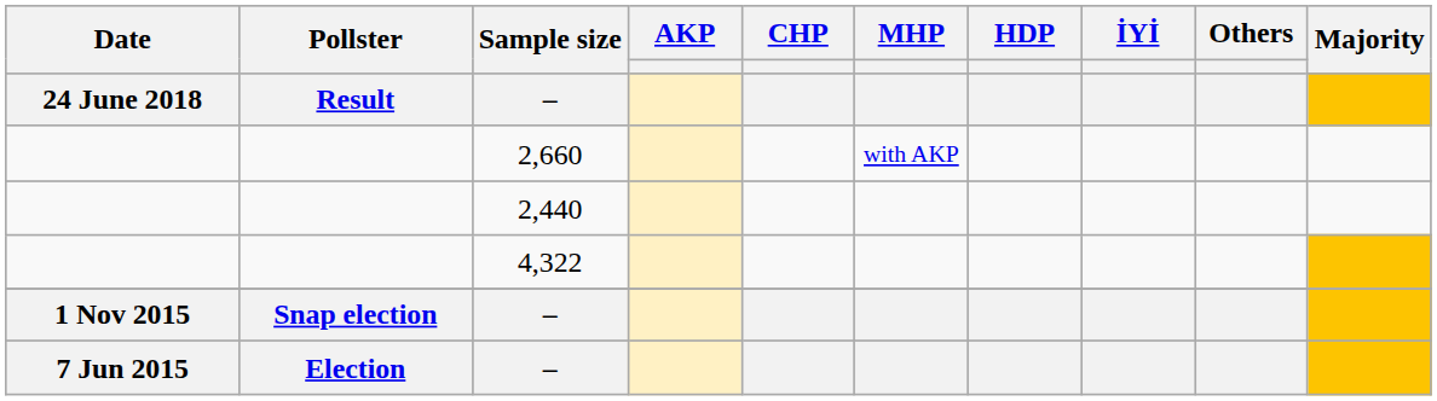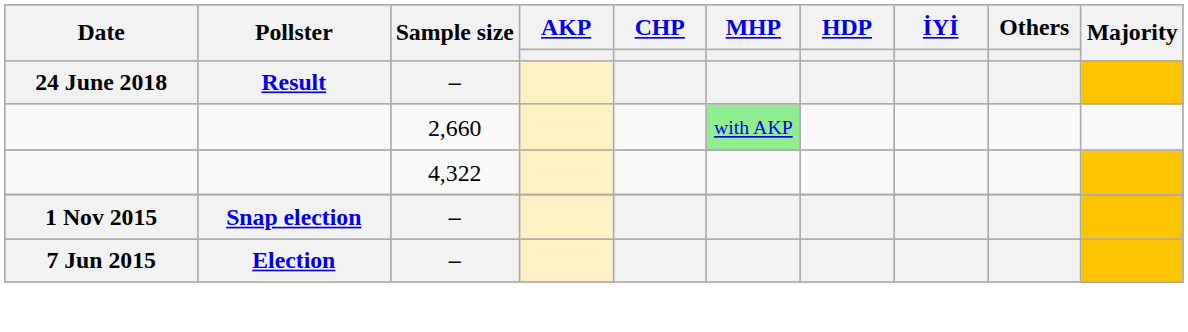2,660 | MHP: no background -> lightgreen background
- row: 2,440
